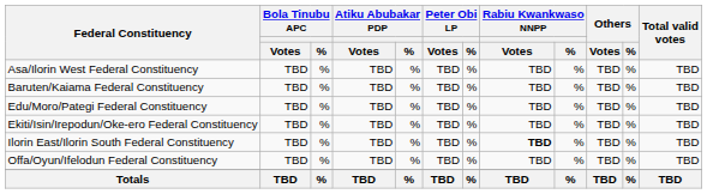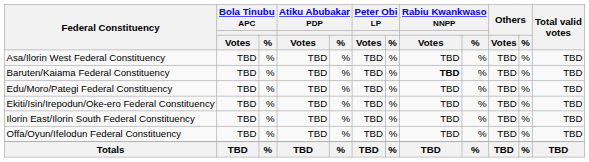Baruten/Kaiama Federal Constituency | Rabiu Kwankwaso NNPP / Votes: normal -> bold
Ilorin East/Ilorin South Federal Constituency | Rabiu Kwankwaso NNPP / Votes: bold -> normal
